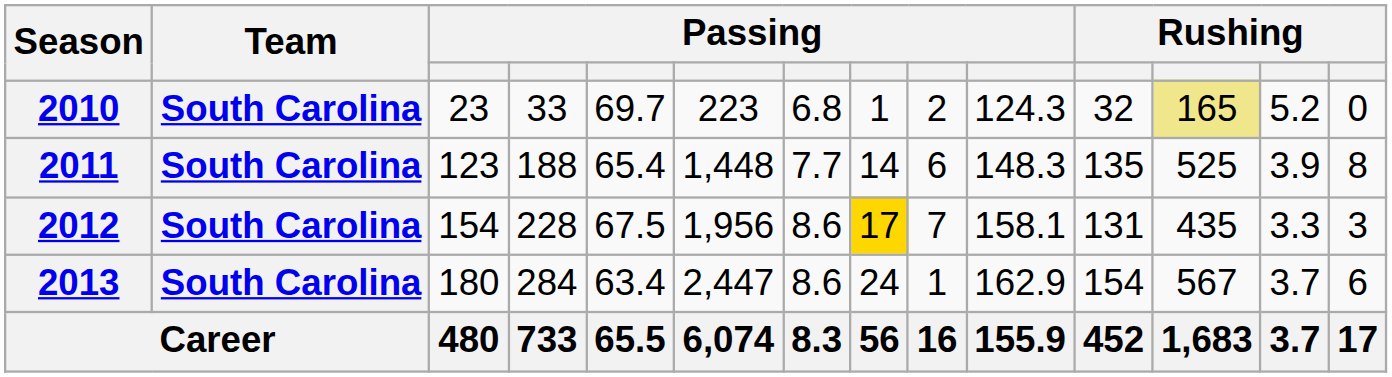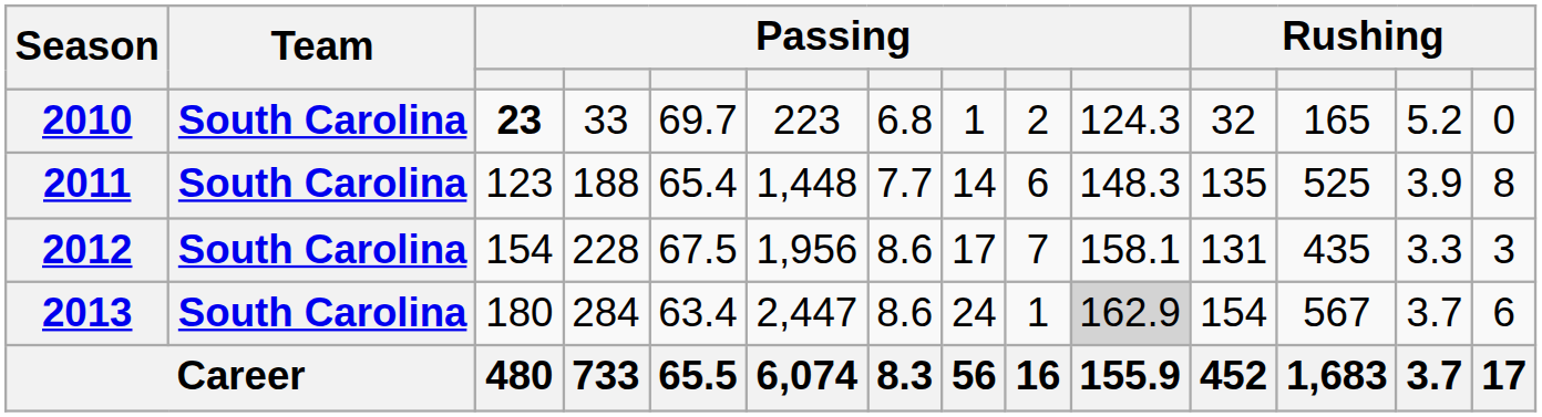2010 | column 3: normal -> bold
2010 | column 12: khaki background -> no background
2012 | column 8: gold background -> no background
2013 | column 10: no background -> lightgrey background
